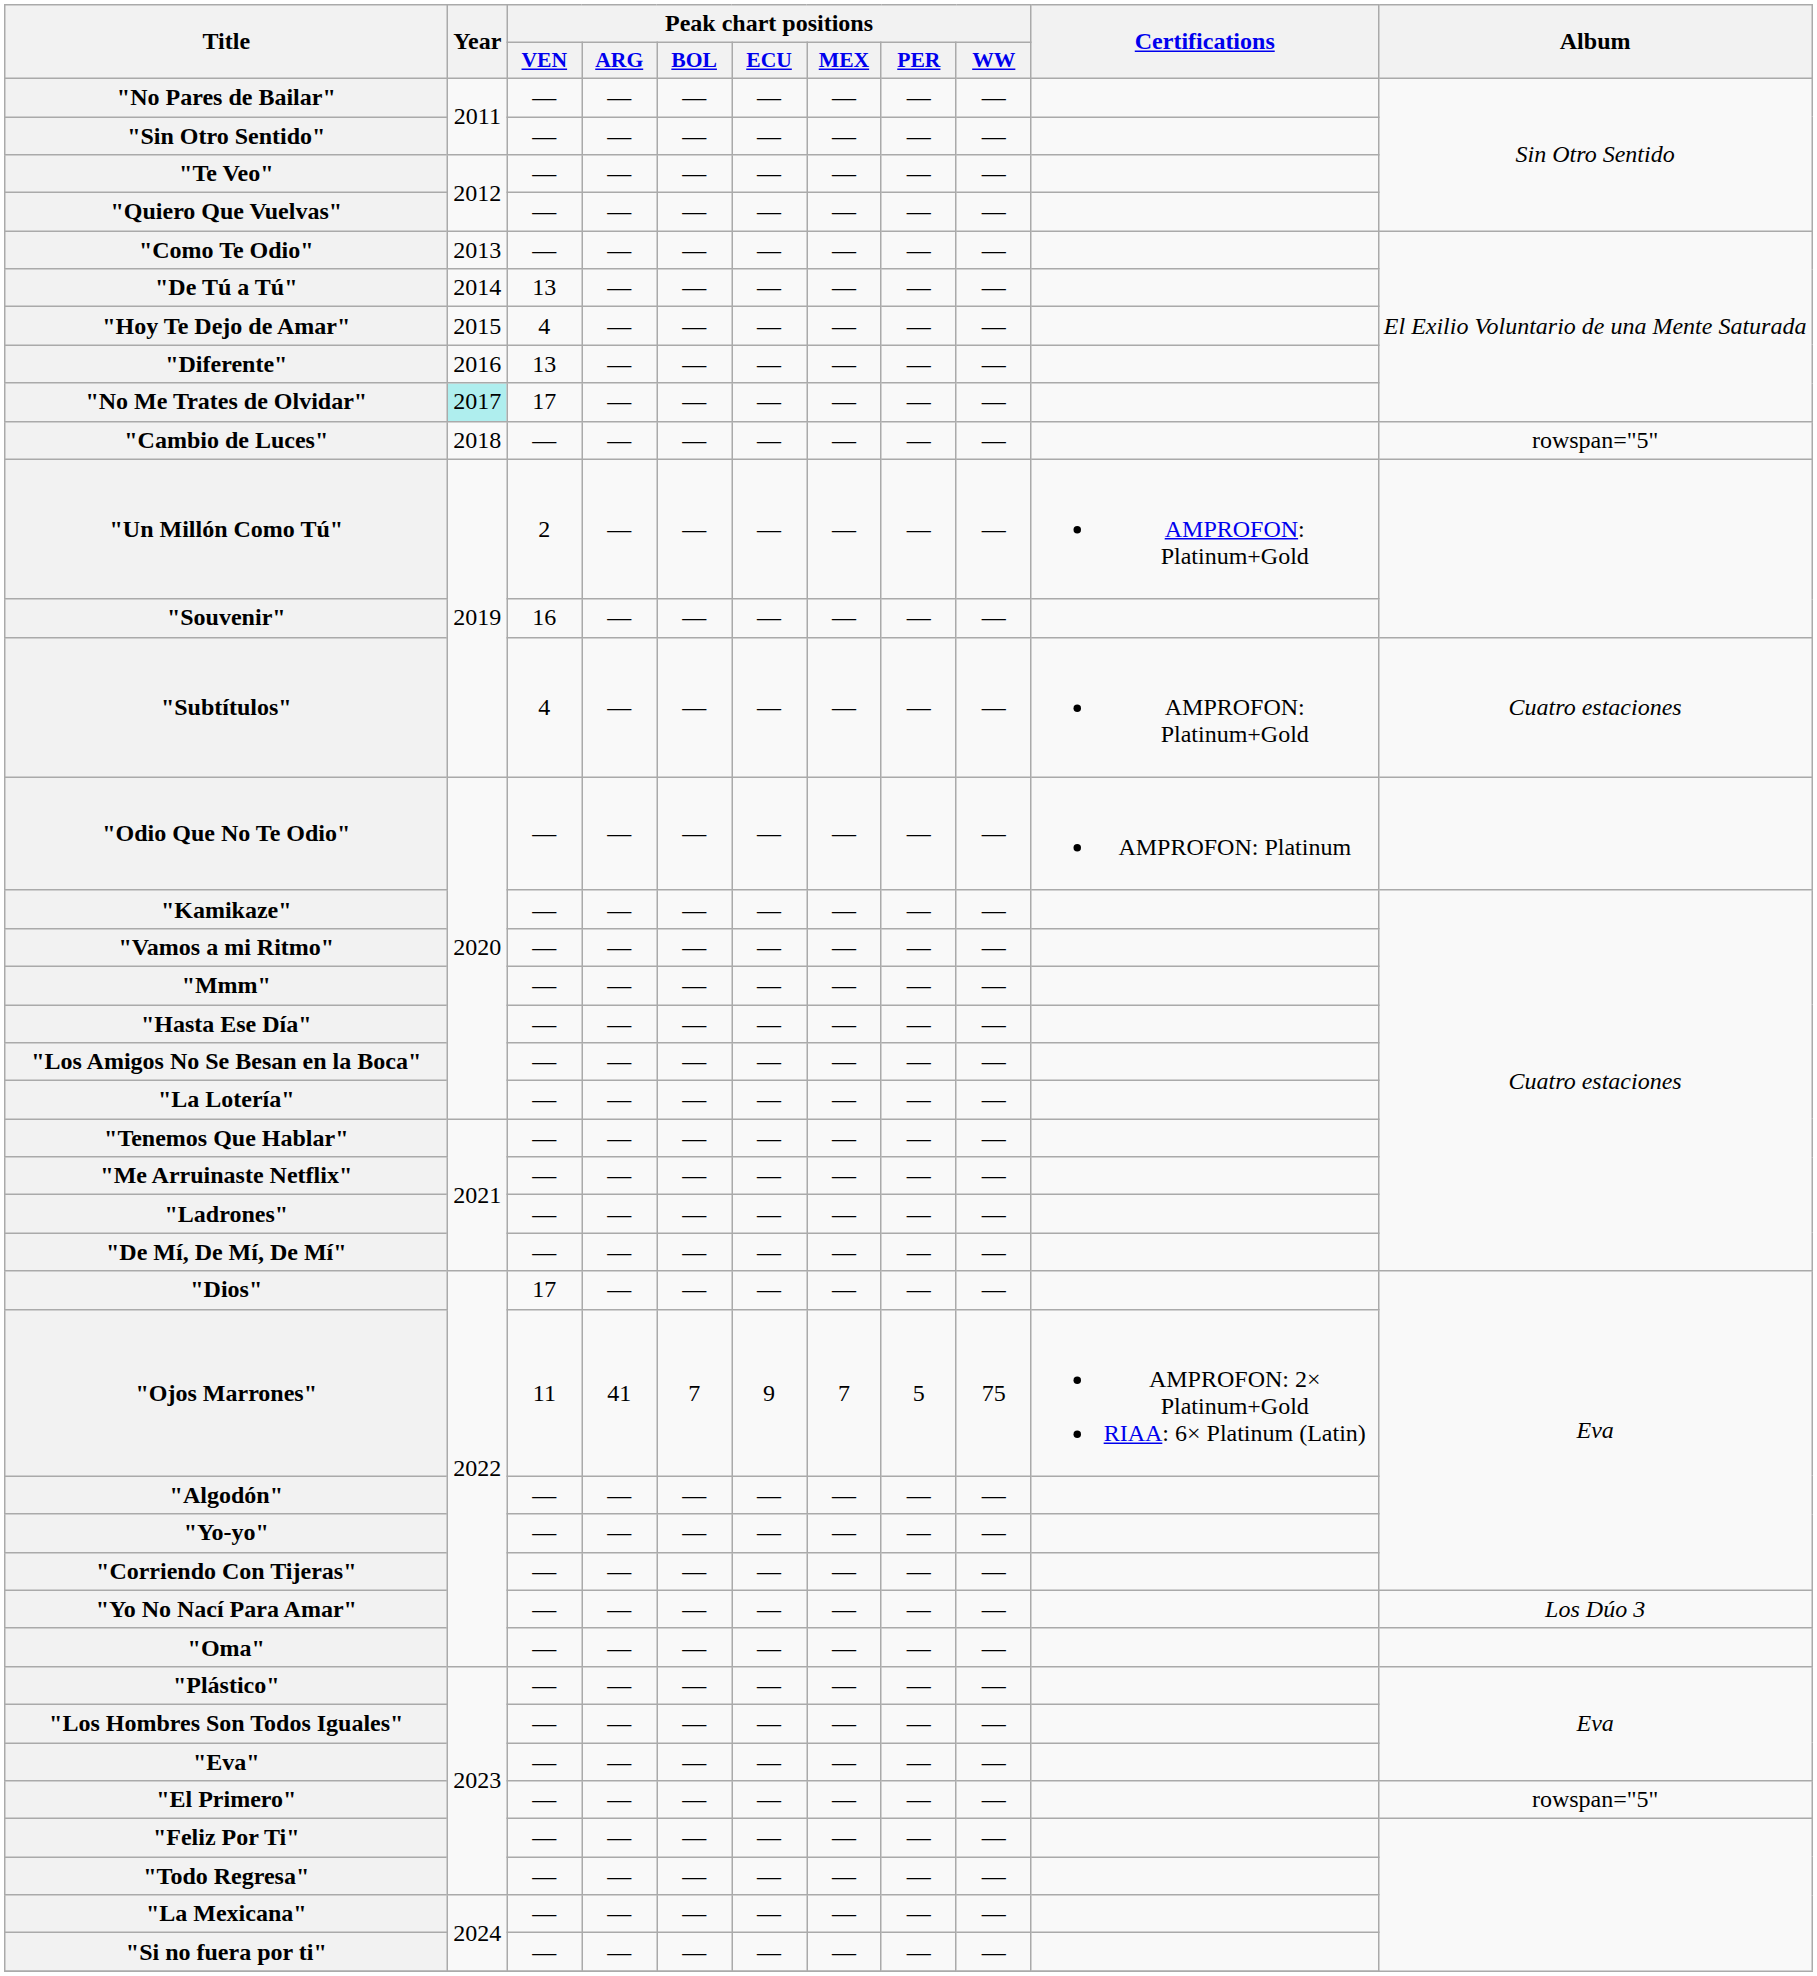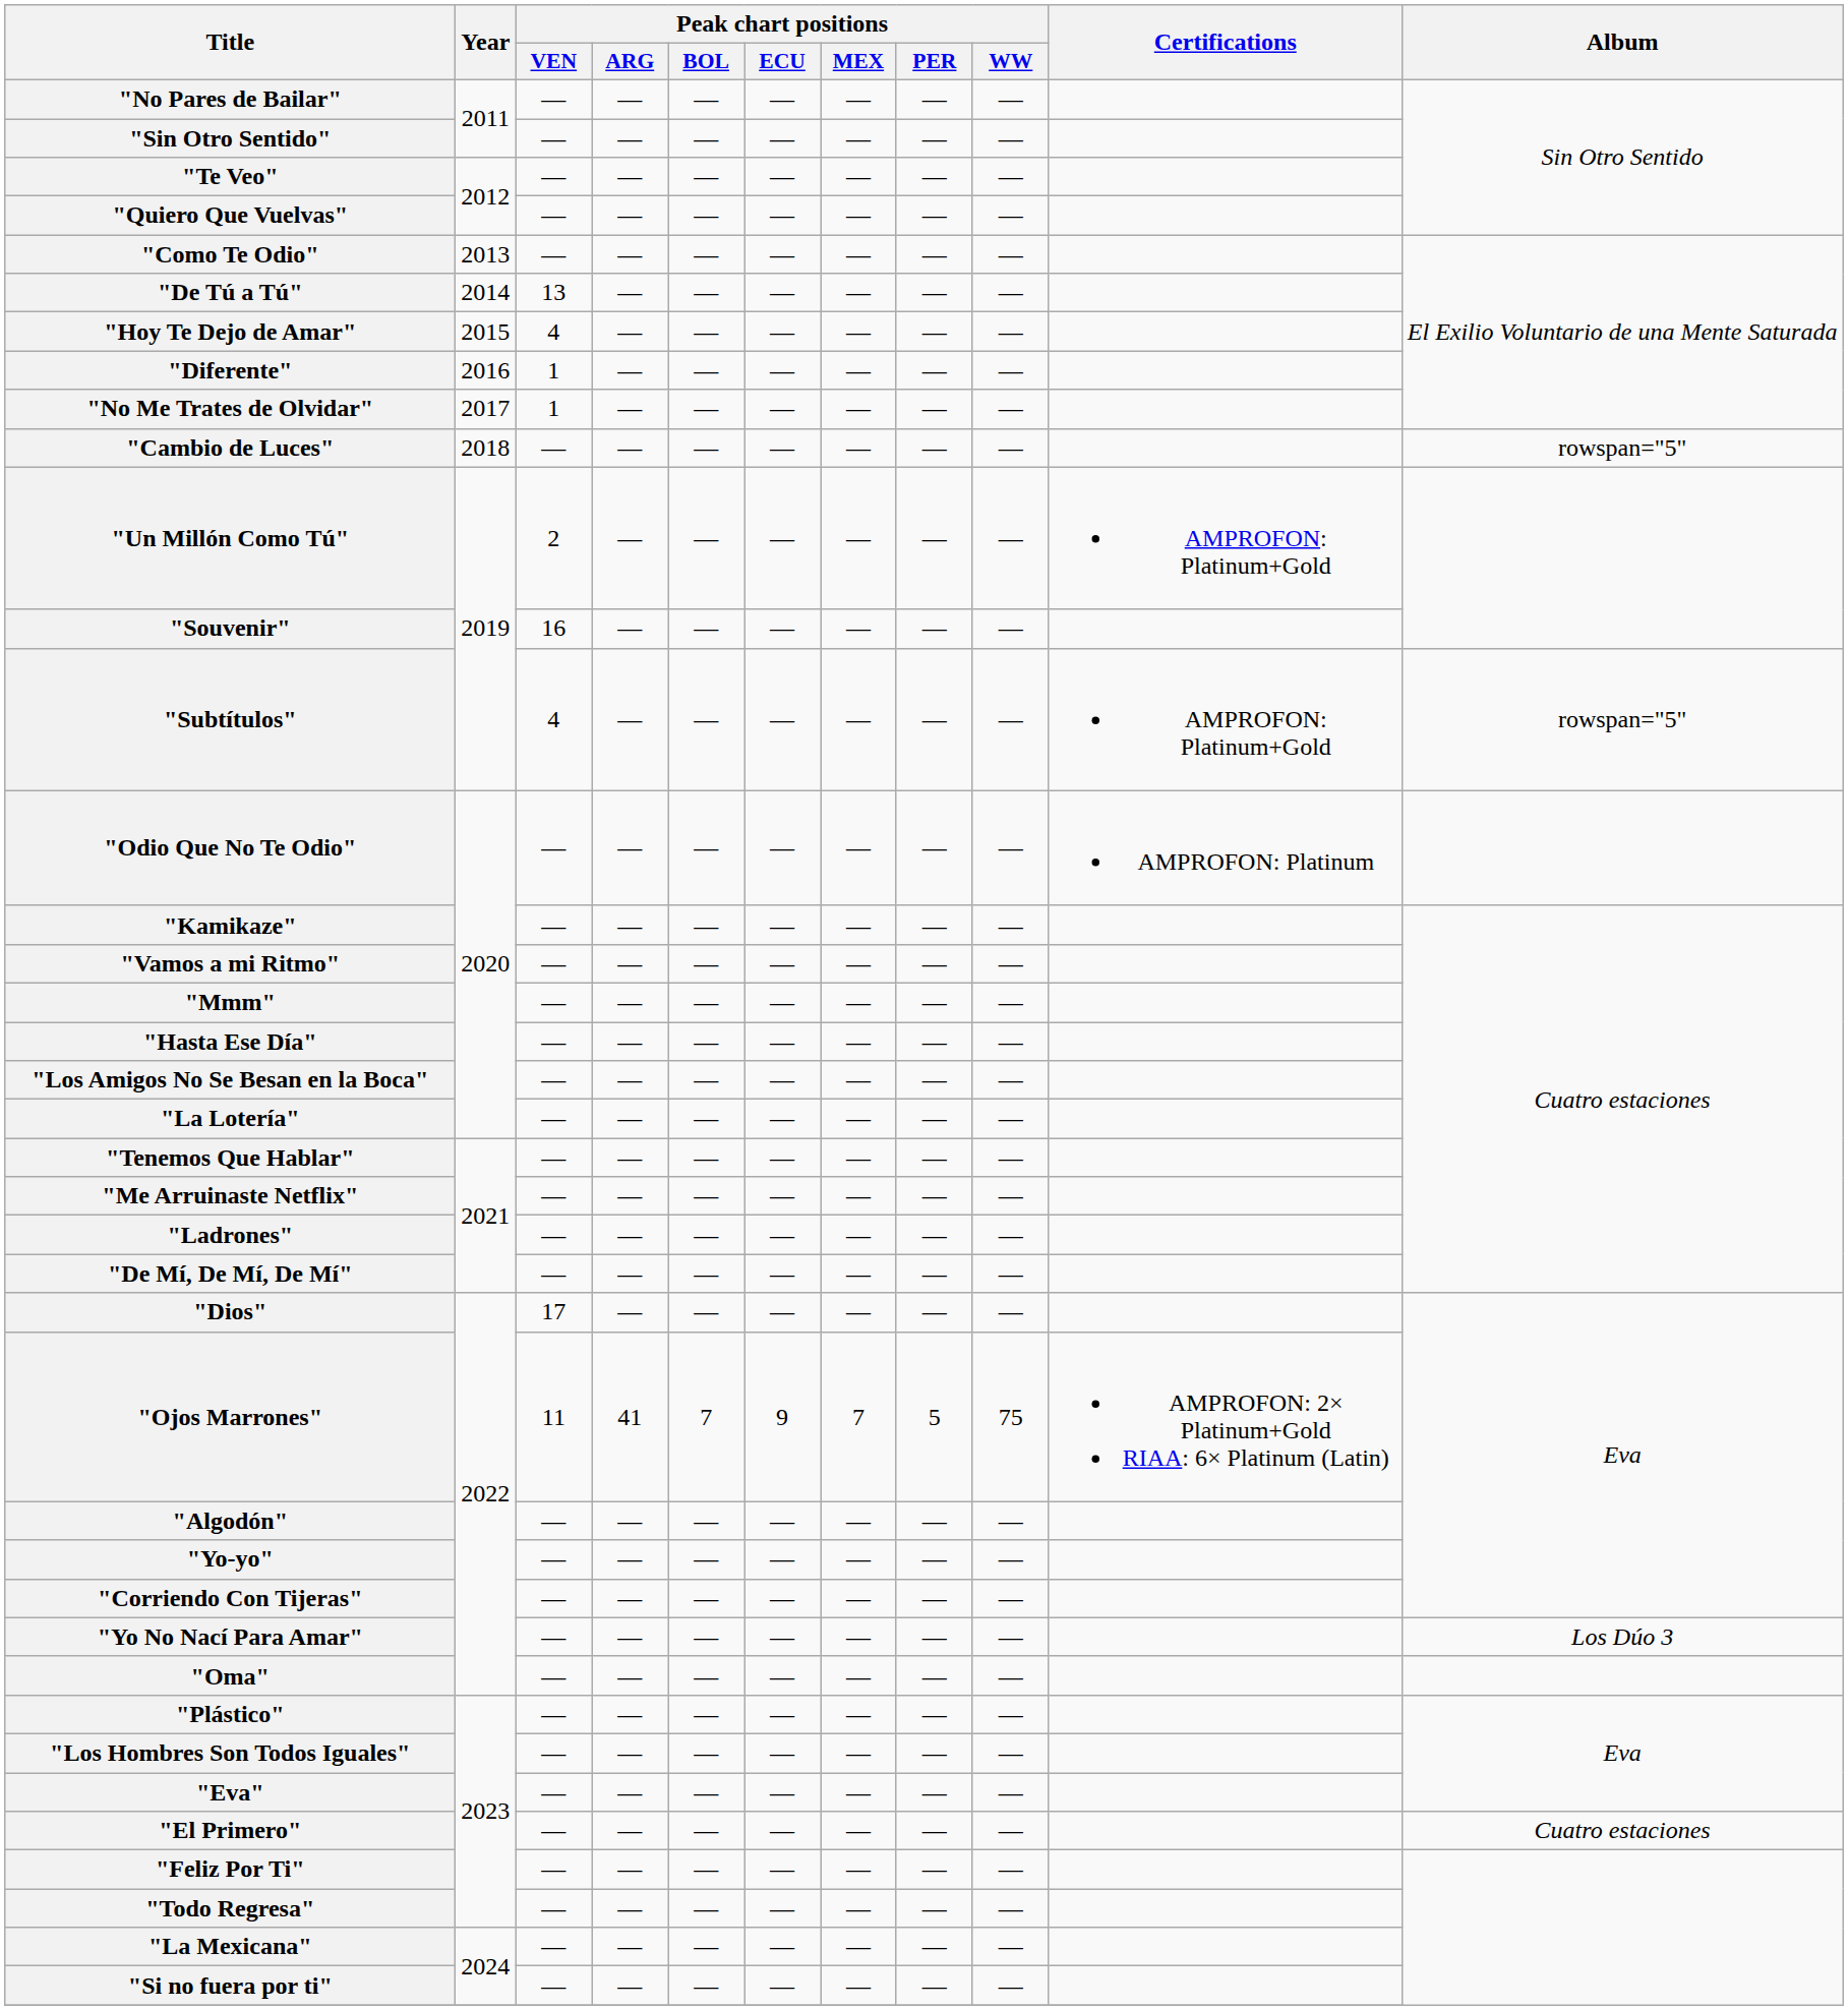"Diferente" | Peak chart positions / VEN: 13 -> 1
"No Me Trates de Olvidar" | Year: paleturquoise background -> no background
"No Me Trates de Olvidar" | Peak chart positions / VEN: 17 -> 1
"Subtítulos" | Album: Cuatro estaciones -> rowspan="5"
"El Primero" | Album: rowspan="5" -> Cuatro estaciones
